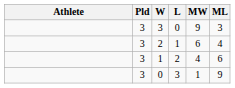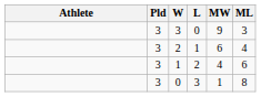row 5 | ML: 9 -> 8
